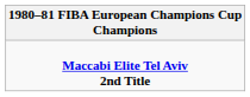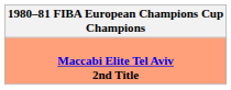row 2 | column 1: no background -> lightsalmon background
